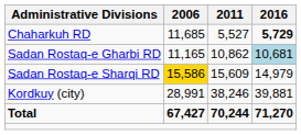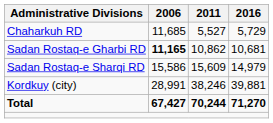Chaharkuh RD | 2016: bold -> normal
Sadan Rostaq-e Gharbi RD | 2006: normal -> bold
Sadan Rostaq-e Gharbi RD | 2016: lightblue background -> no background
Sadan Rostaq-e Sharqi RD | 2006: gold background -> no background
